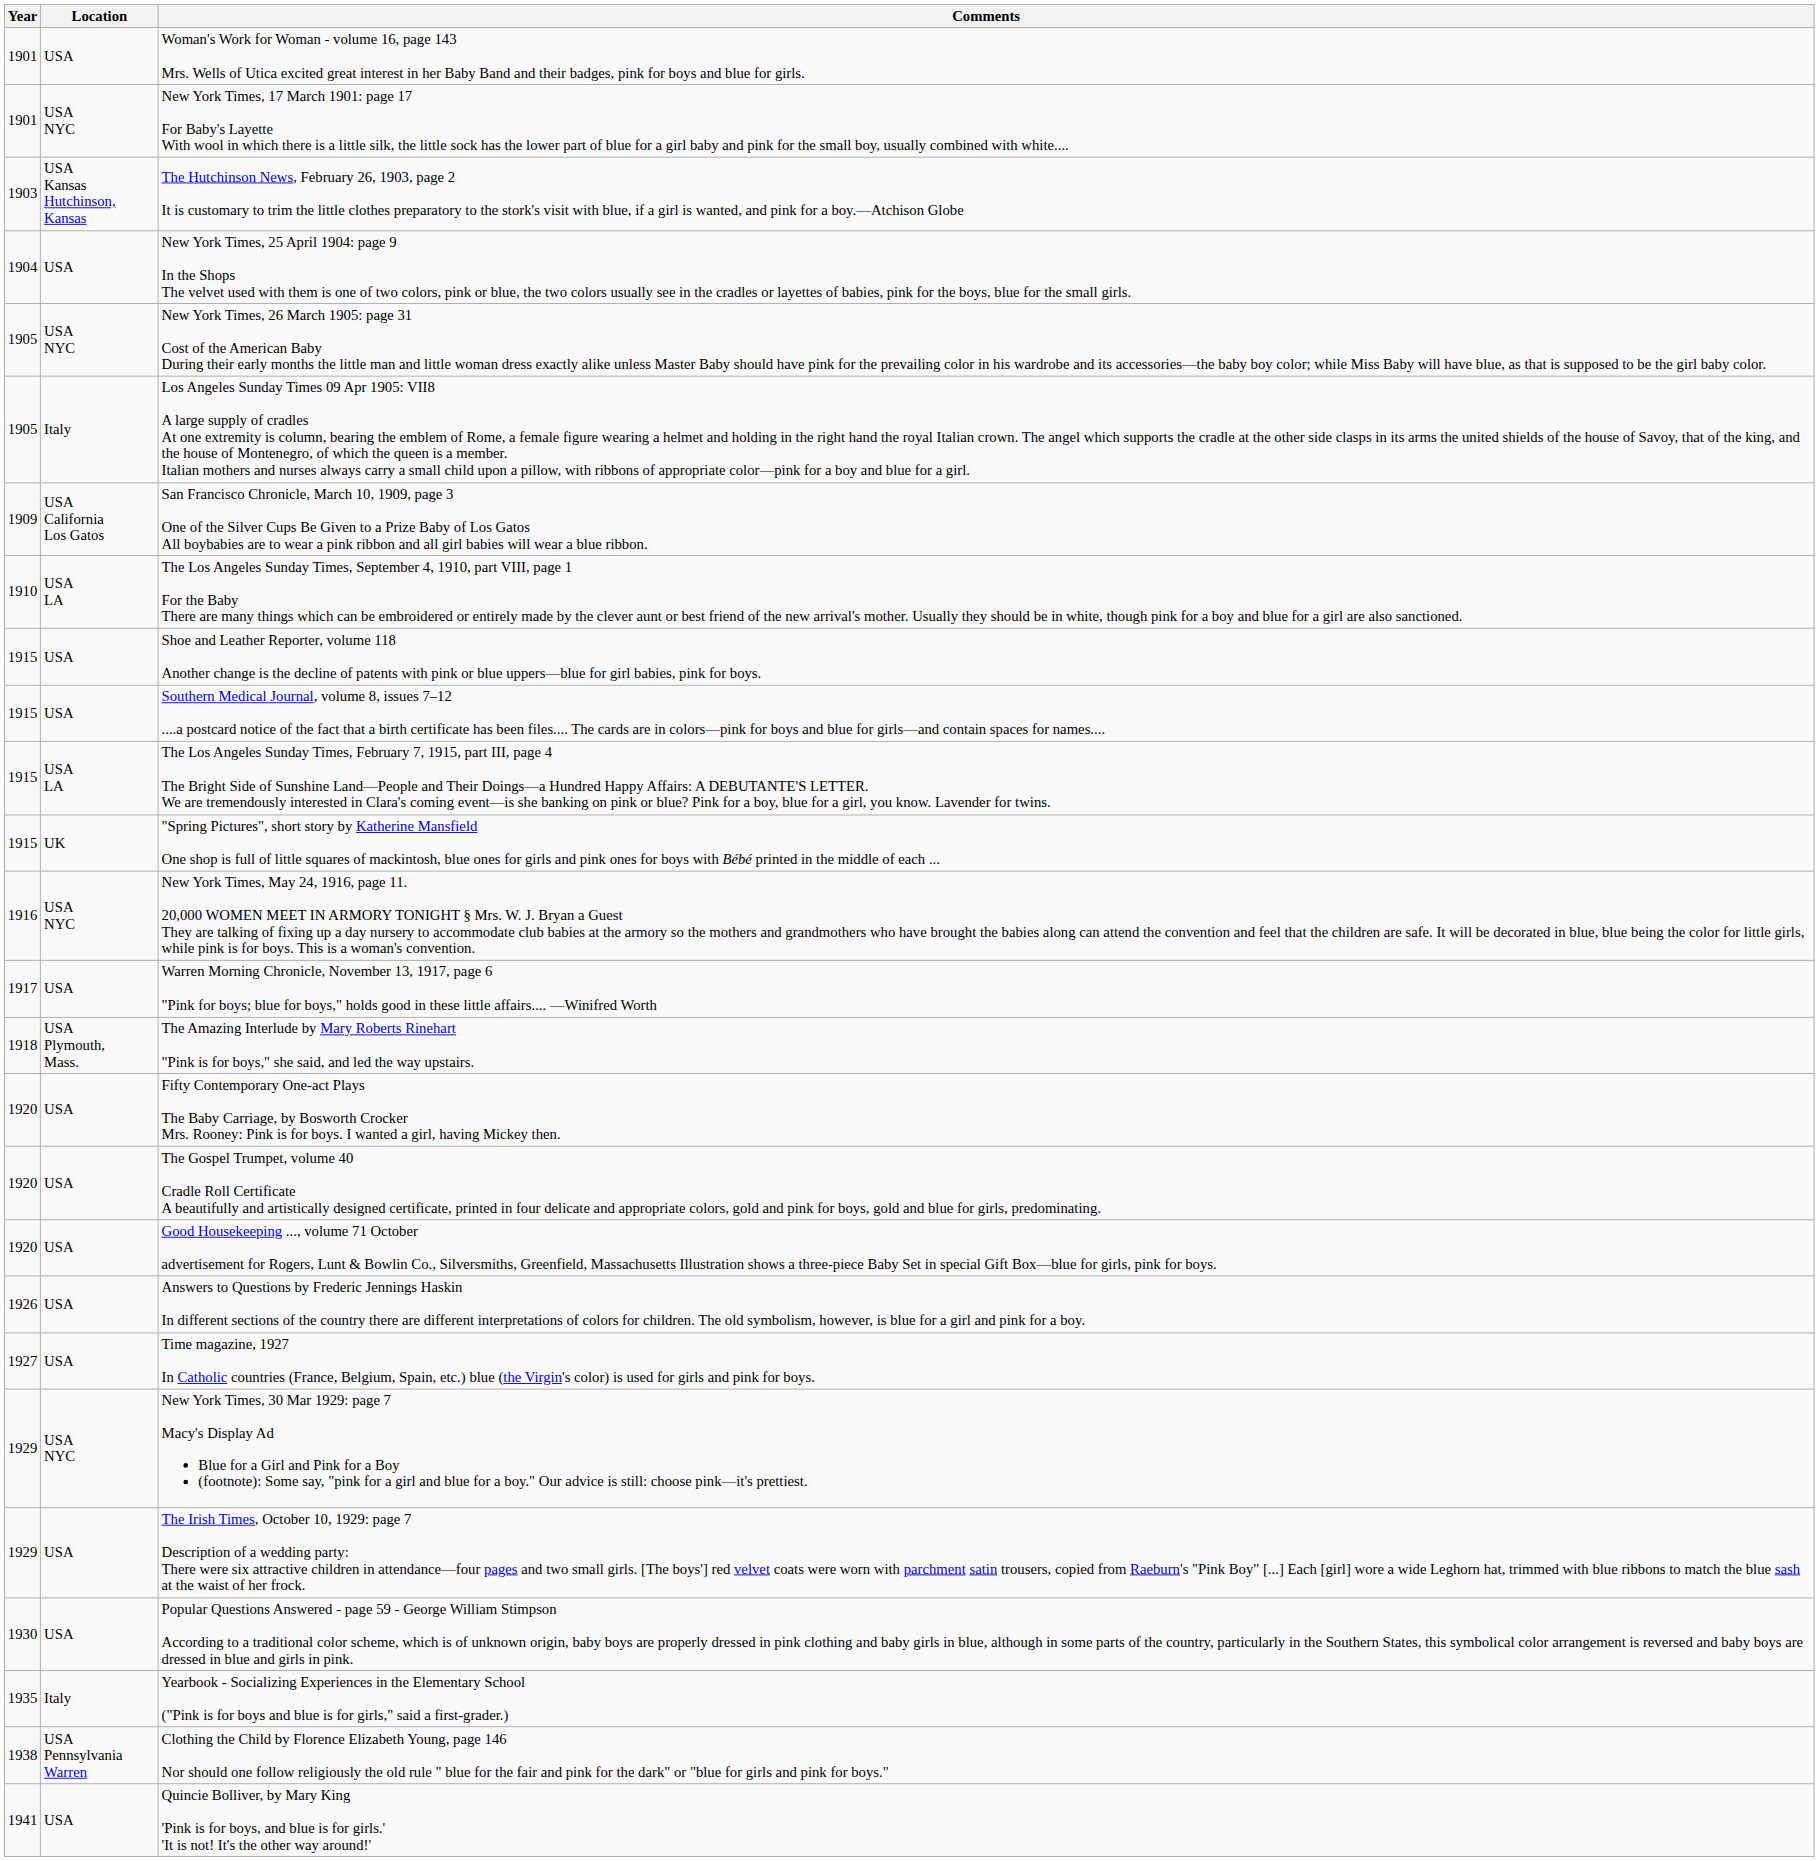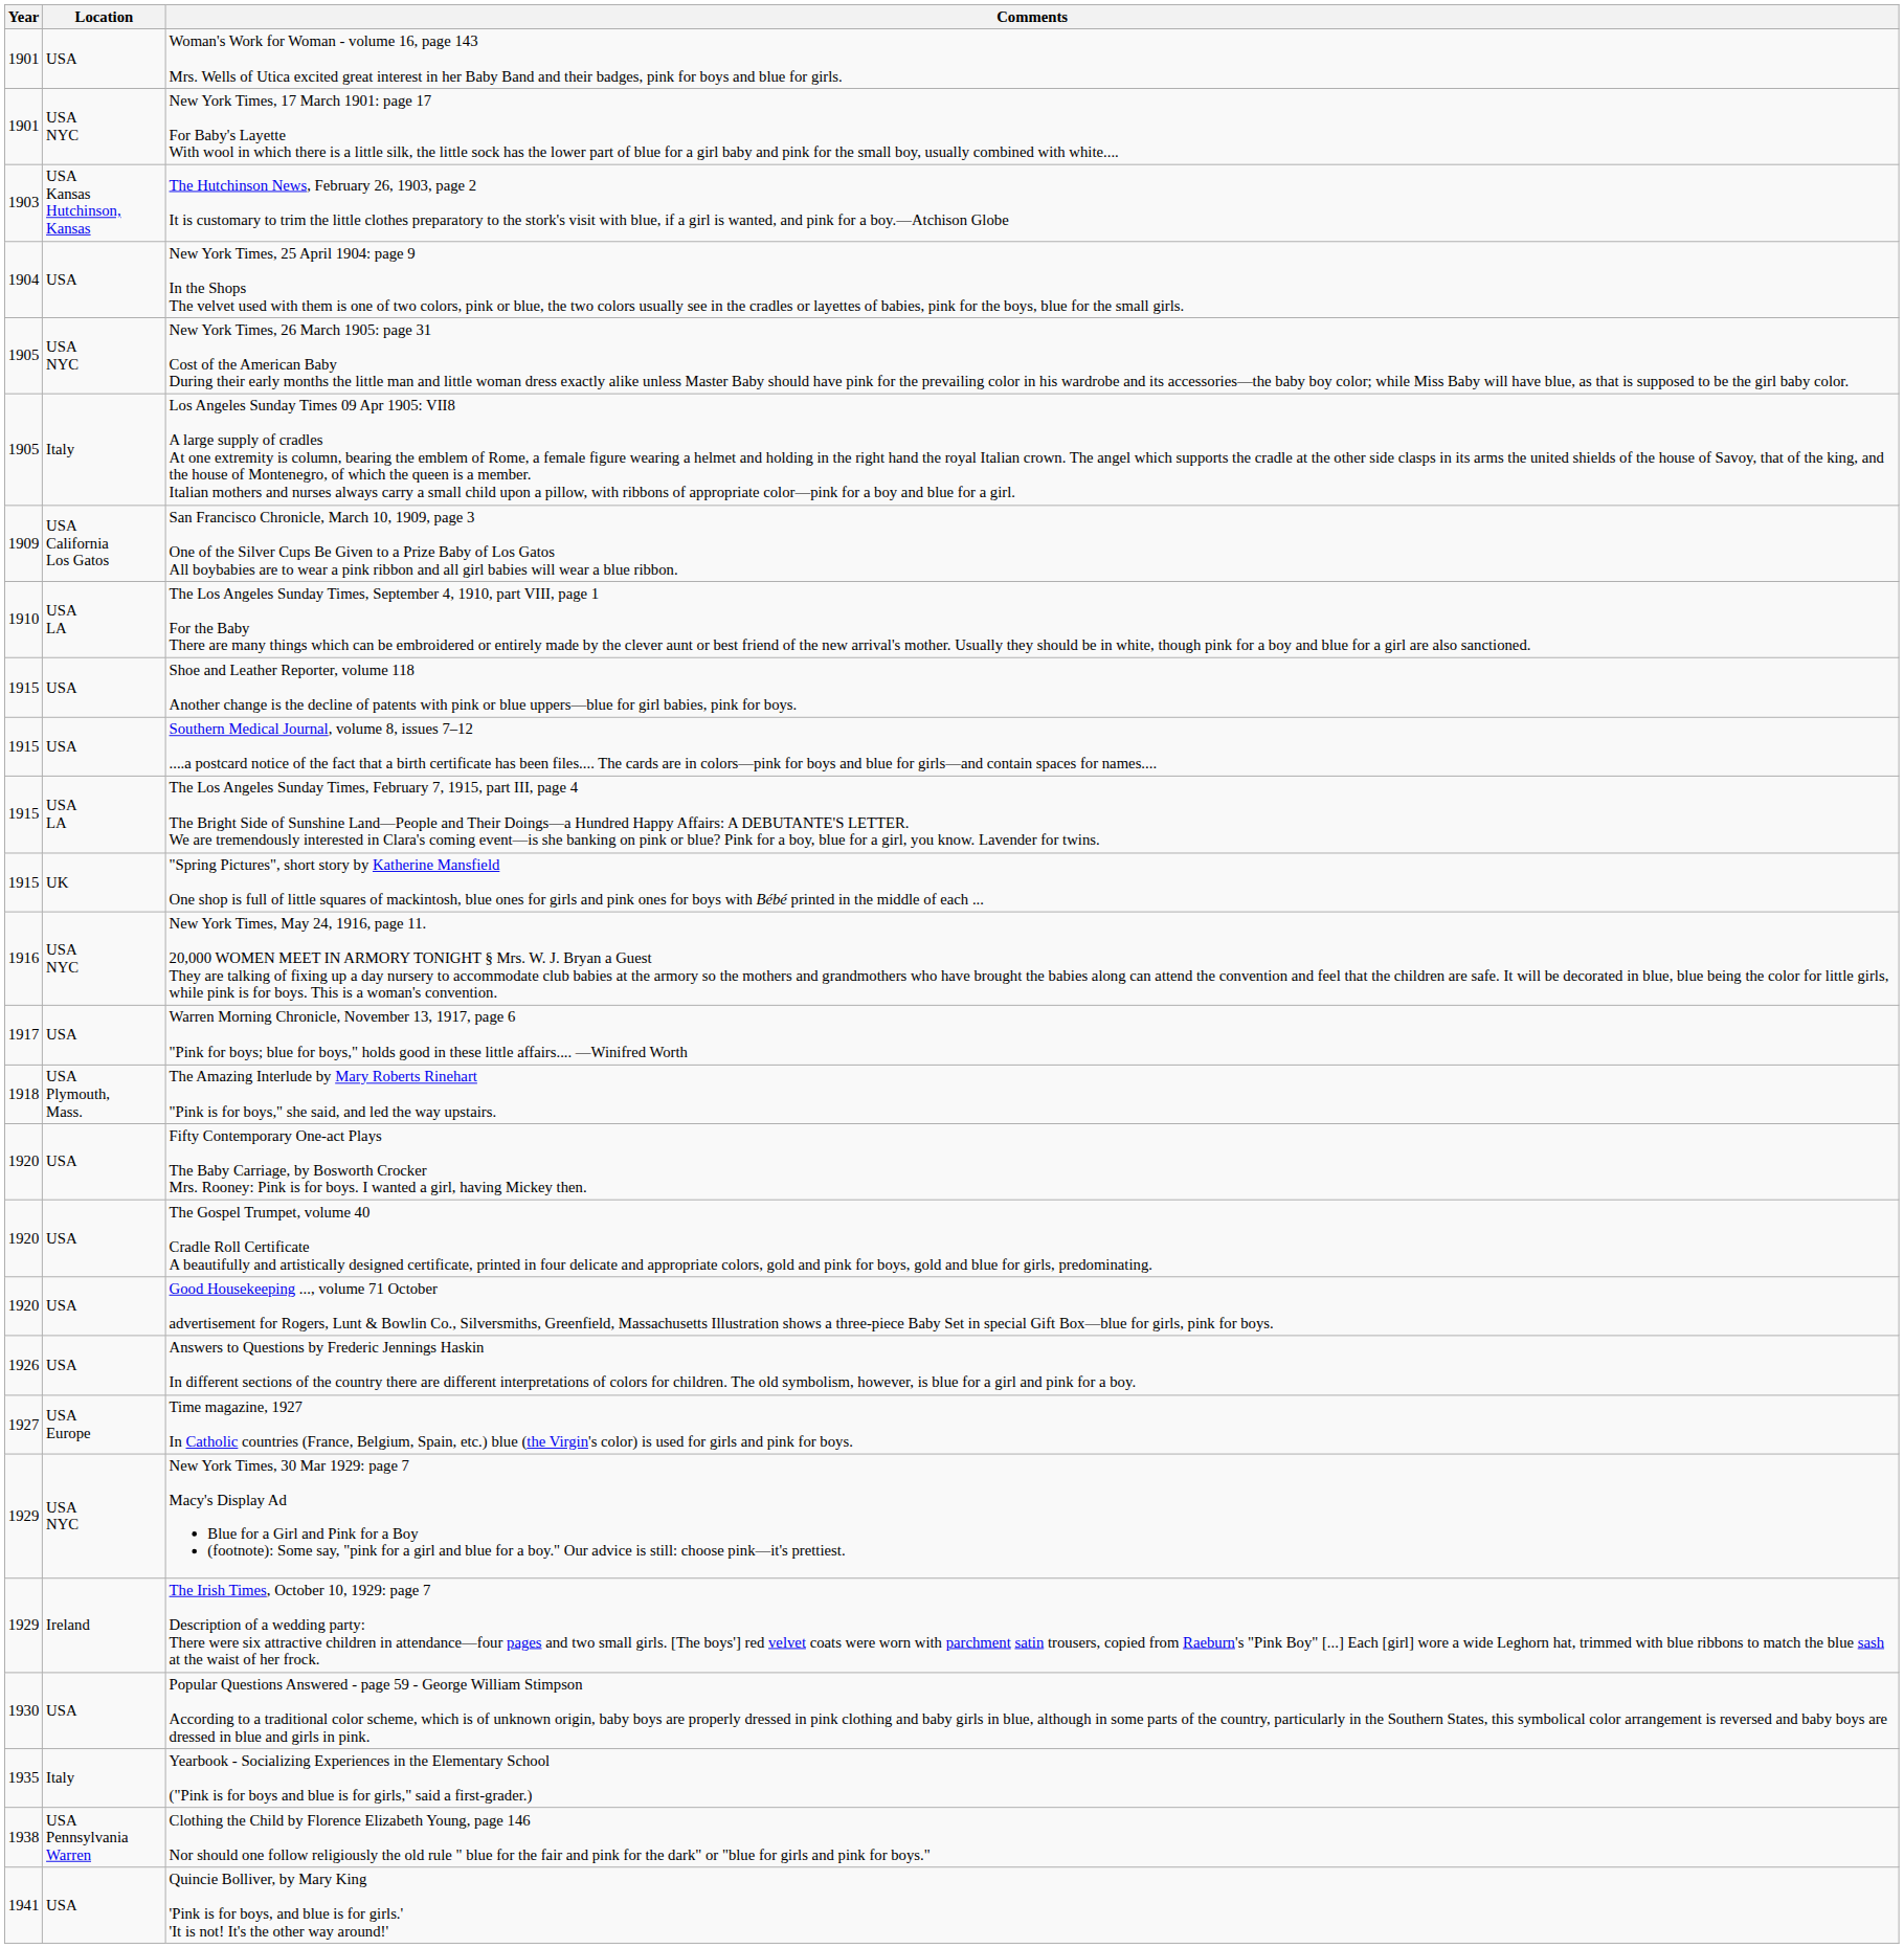row 21 | Location: USA -> USA Europe
row 23 | Location: USA -> Ireland
